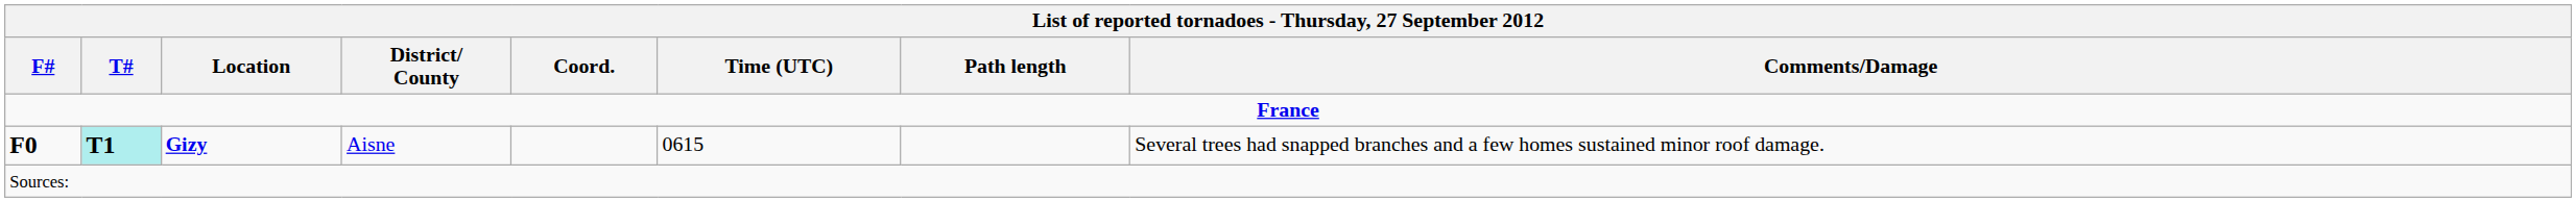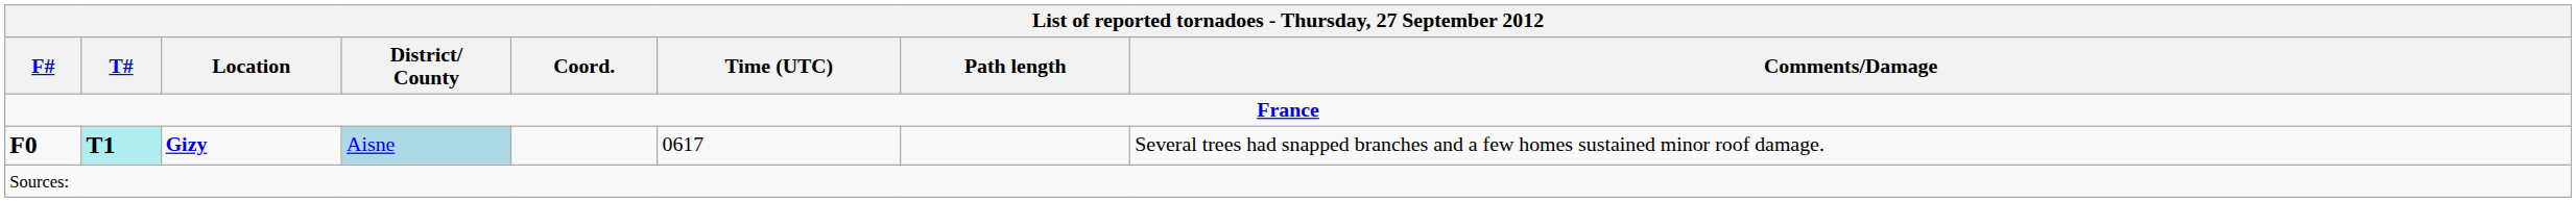F0 | District/ County: no background -> lightblue background
F0 | Time (UTC): 0615 -> 0617
